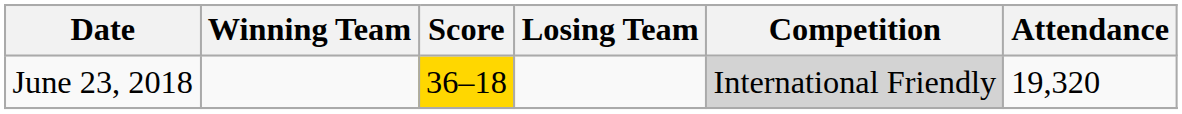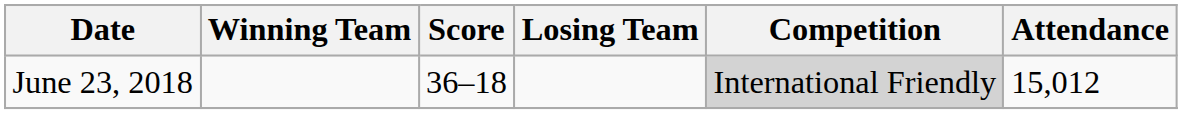June 23, 2018 | Score: gold background -> no background
June 23, 2018 | Attendance: 19,320 -> 15,012
